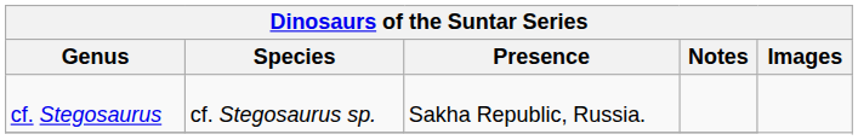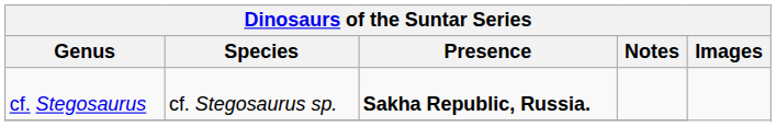cf. Stegosaurus | Presence: normal -> bold
